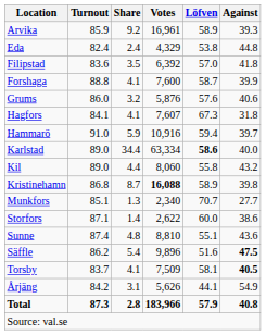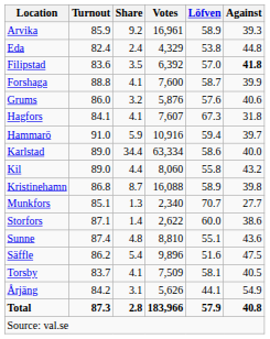Filipstad | Against: normal -> bold
Karlstad | Löfven: bold -> normal
Kristinehamn | Votes: bold -> normal
Säffle | Against: bold -> normal
Torsby | Against: bold -> normal
